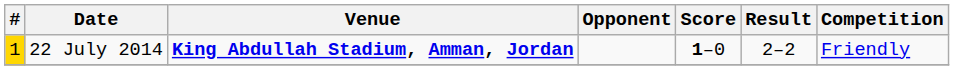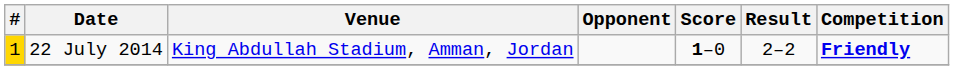22 July 2014 | Venue: bold -> normal
22 July 2014 | Competition: normal -> bold
